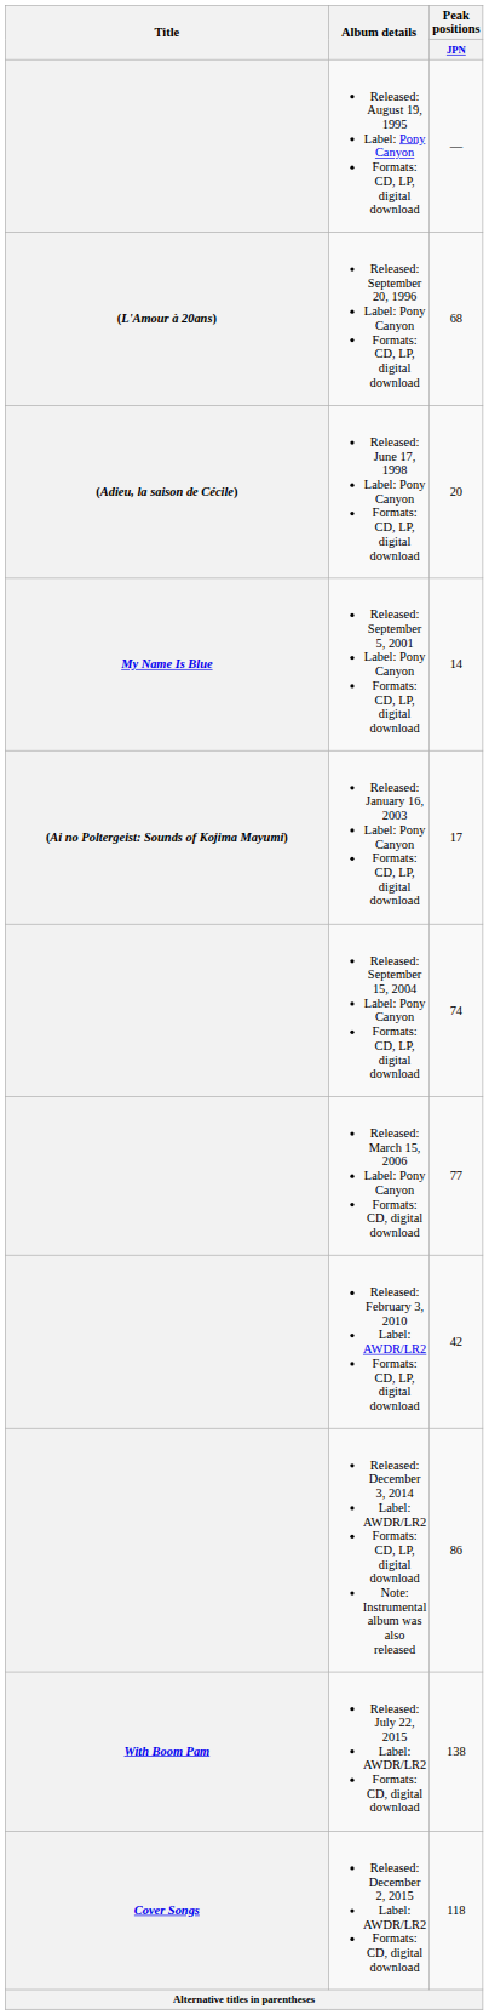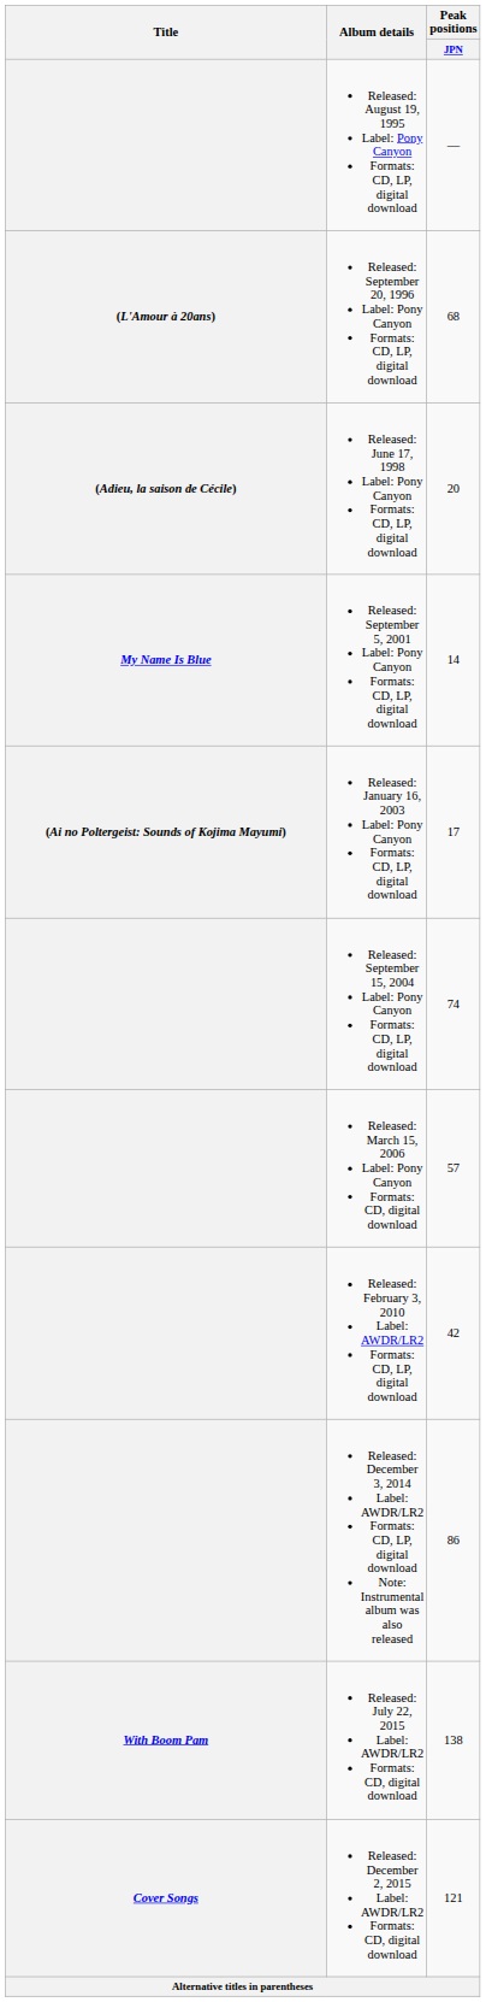row 9 | Peak positions / JPN: 77 -> 57
row 13 | Peak positions / JPN: 118 -> 121
